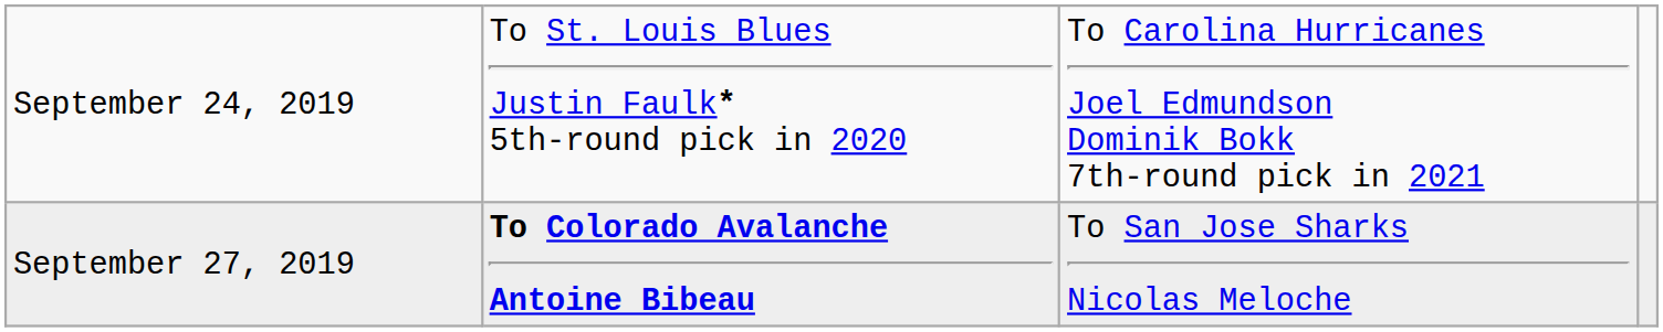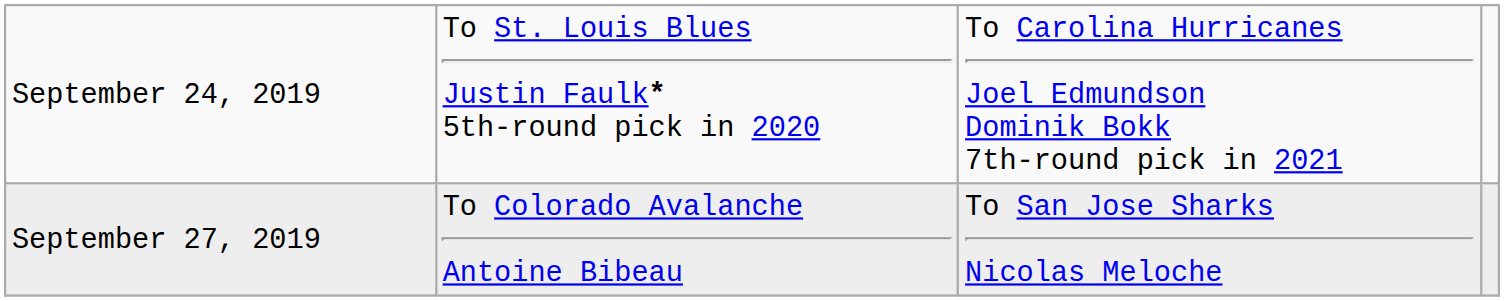September 27, 2019 | column 2: bold -> normal
